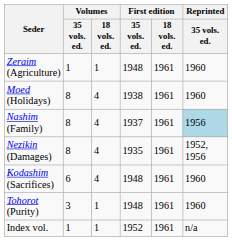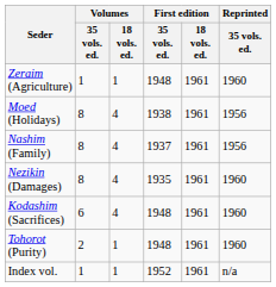Moed (Holidays) | Reprinted / 35 vols. ed.: 1960 -> 1956
Nashim (Family) | Reprinted / 35 vols. ed.: lightblue background -> no background
Nezikin (Damages) | Reprinted / 35 vols. ed.: 1952, 1956 -> 1960
Tohorot (Purity) | Volumes / 35 vols. ed.: 3 -> 2
